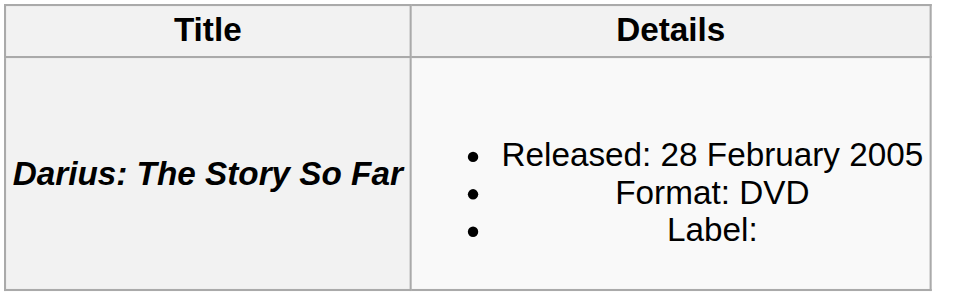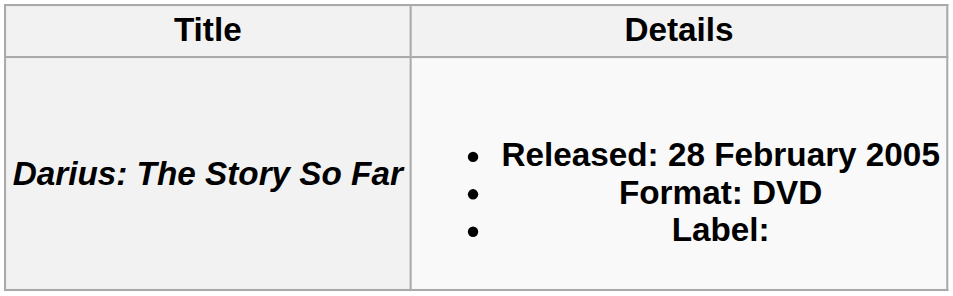Darius: The Story So Far | Details: normal -> bold
